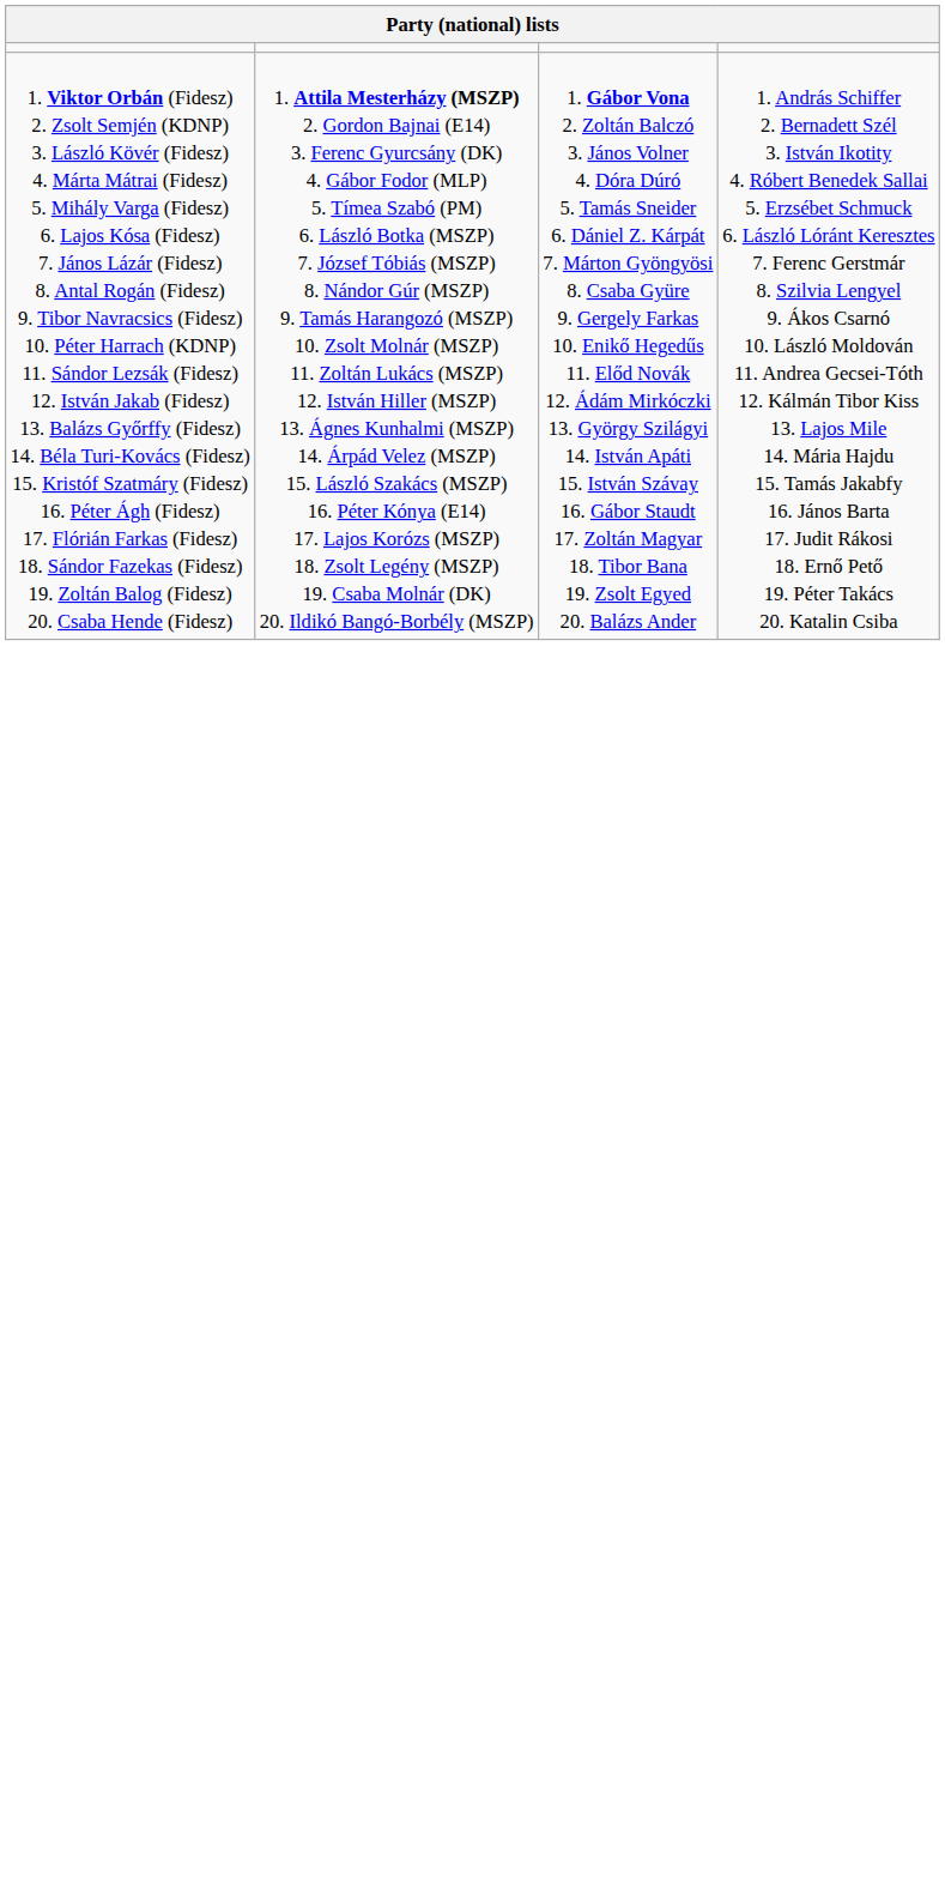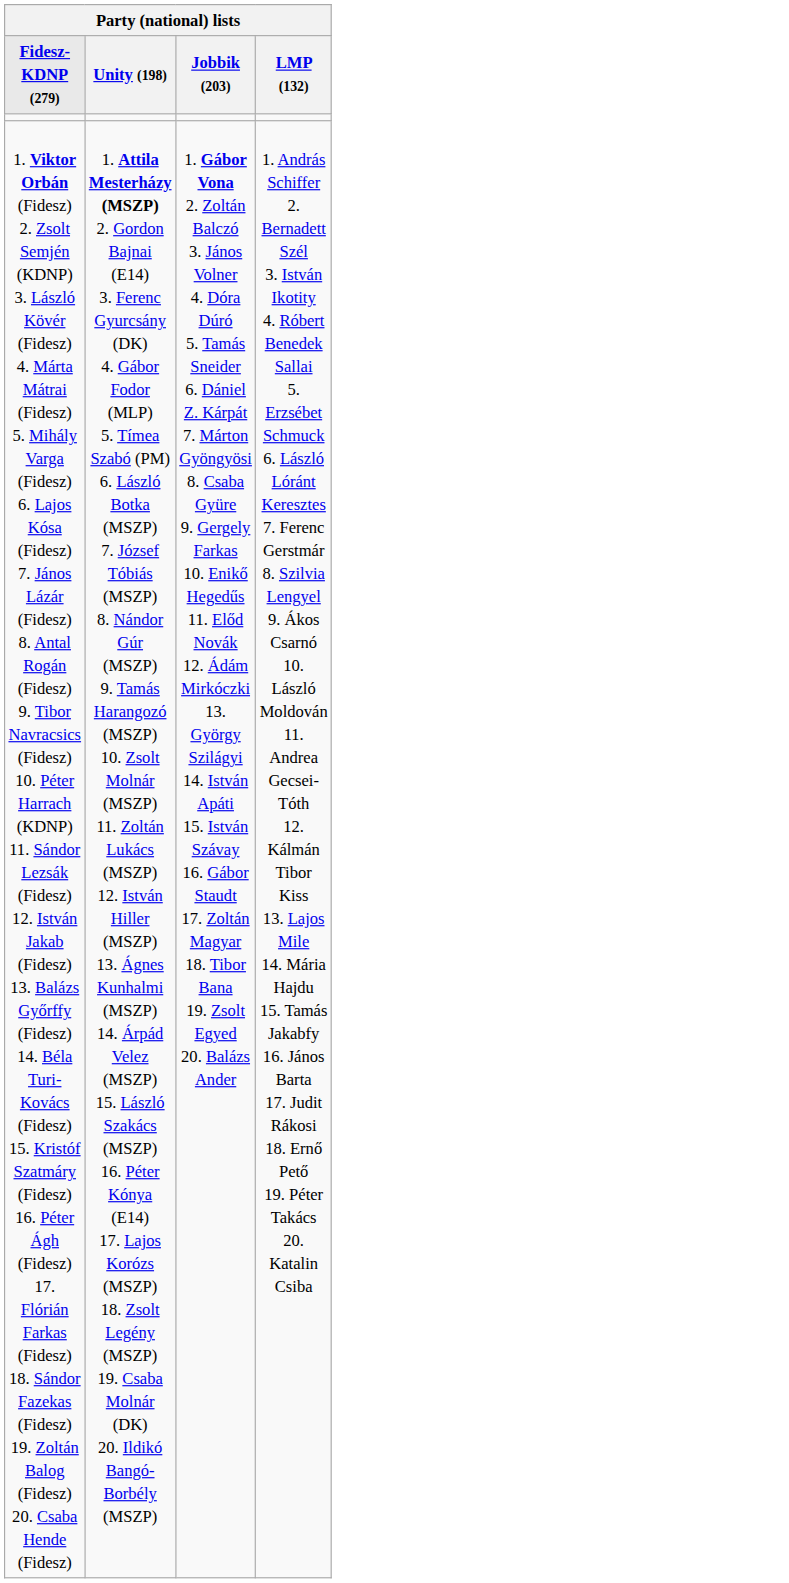+ row: Fidesz-KDNP (279) | Unity (198) | Jobbik (203) | LMP (132)
